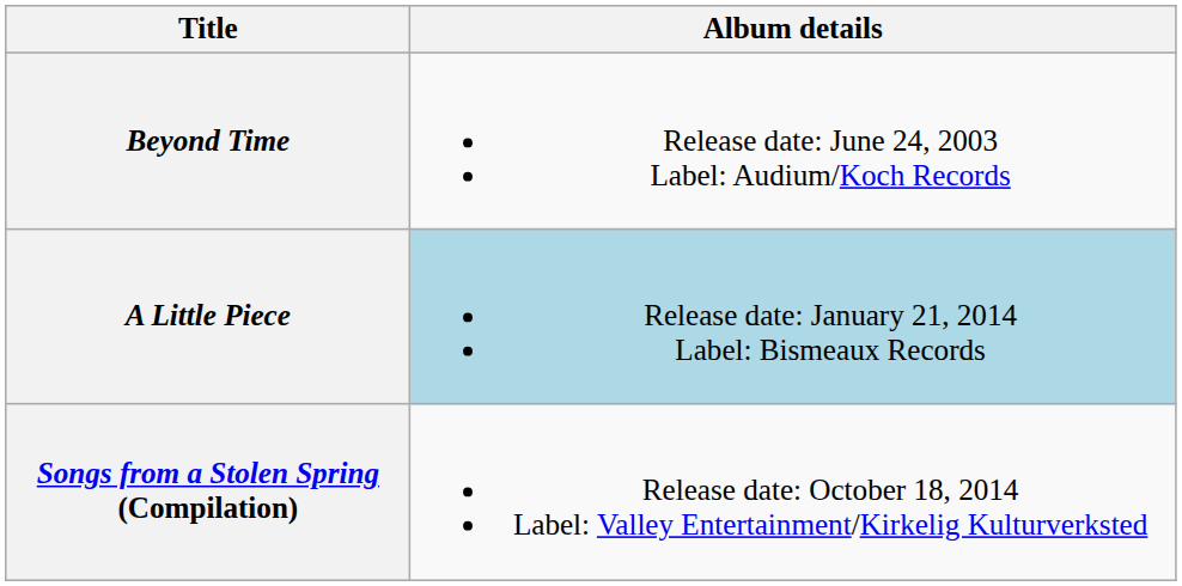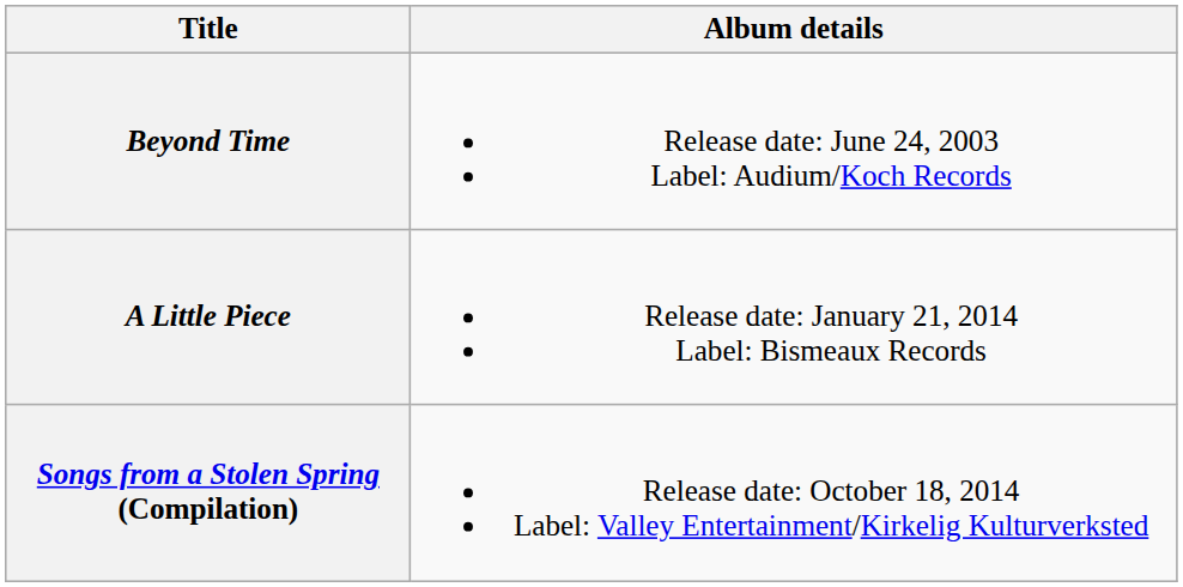A Little Piece | Album details: lightblue background -> no background
